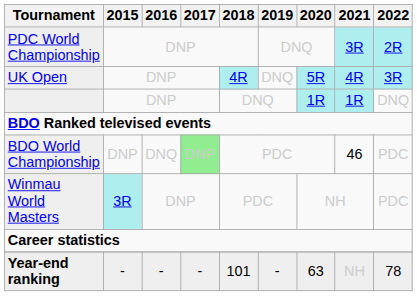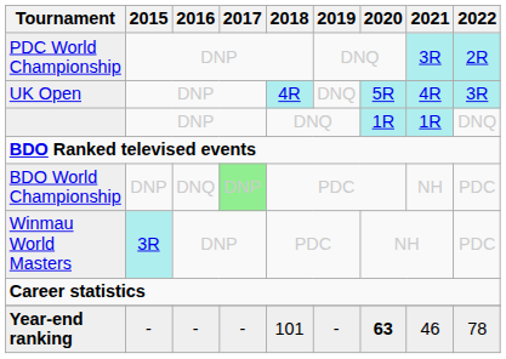BDO World Championship | 2021: 46 -> NH
Year-end ranking | 2020: normal -> bold
Year-end ranking | 2021: NH -> 46
